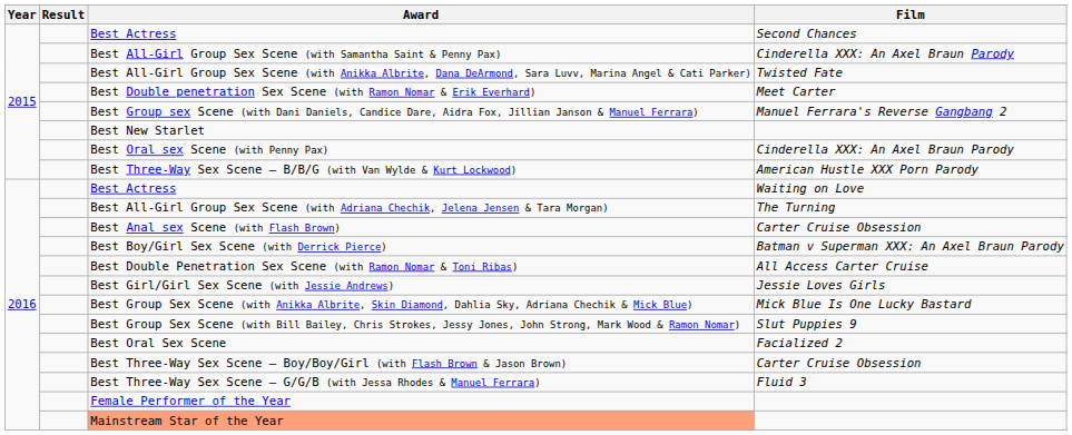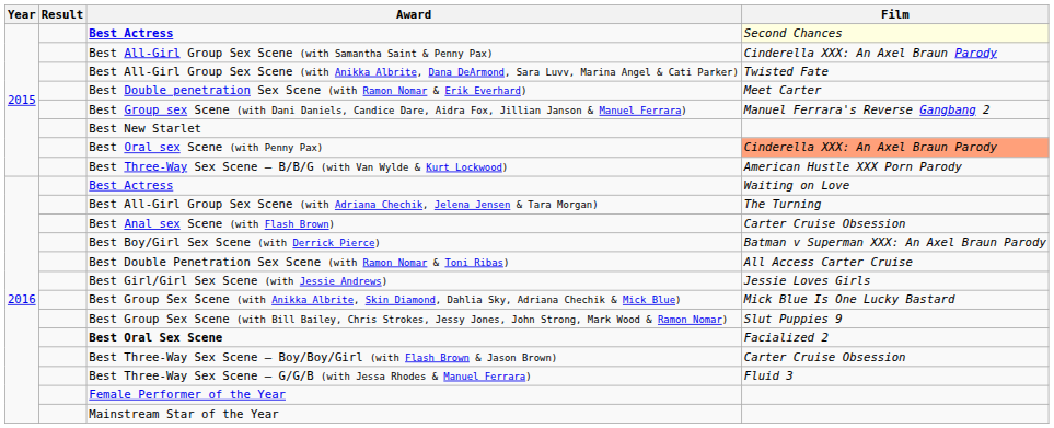Best Actress / Second Chances | Award: normal -> bold
Best Actress / Second Chances | Film: no background -> lightyellow background
Best Oral sex Scene (with Penny Pax) | Film: no background -> lightsalmon background
Best Oral Sex Scene | Award: normal -> bold
Mainstream Star of the Year | Award: lightsalmon background -> no background
